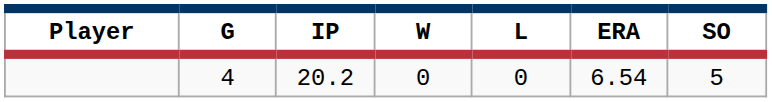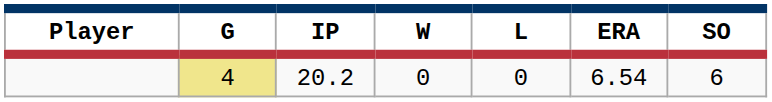row 2 | G: no background -> khaki background
row 2 | SO: 5 -> 6
